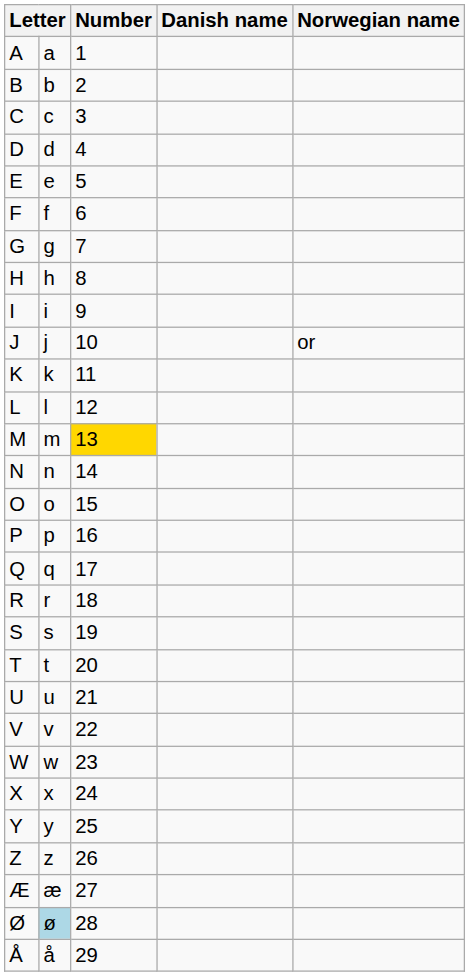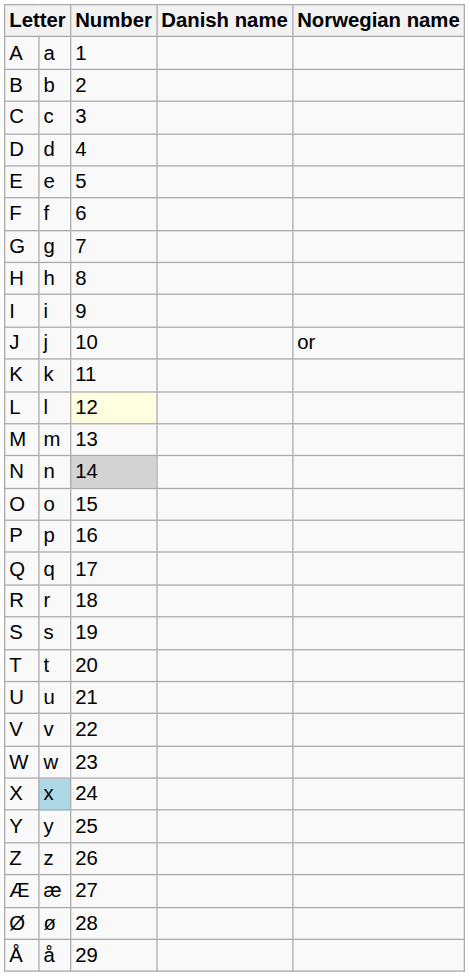L | Number: no background -> lightyellow background
M | Number: gold background -> no background
N | Number: no background -> lightgrey background
X | column 2: no background -> lightblue background
Ø | column 2: lightblue background -> no background
